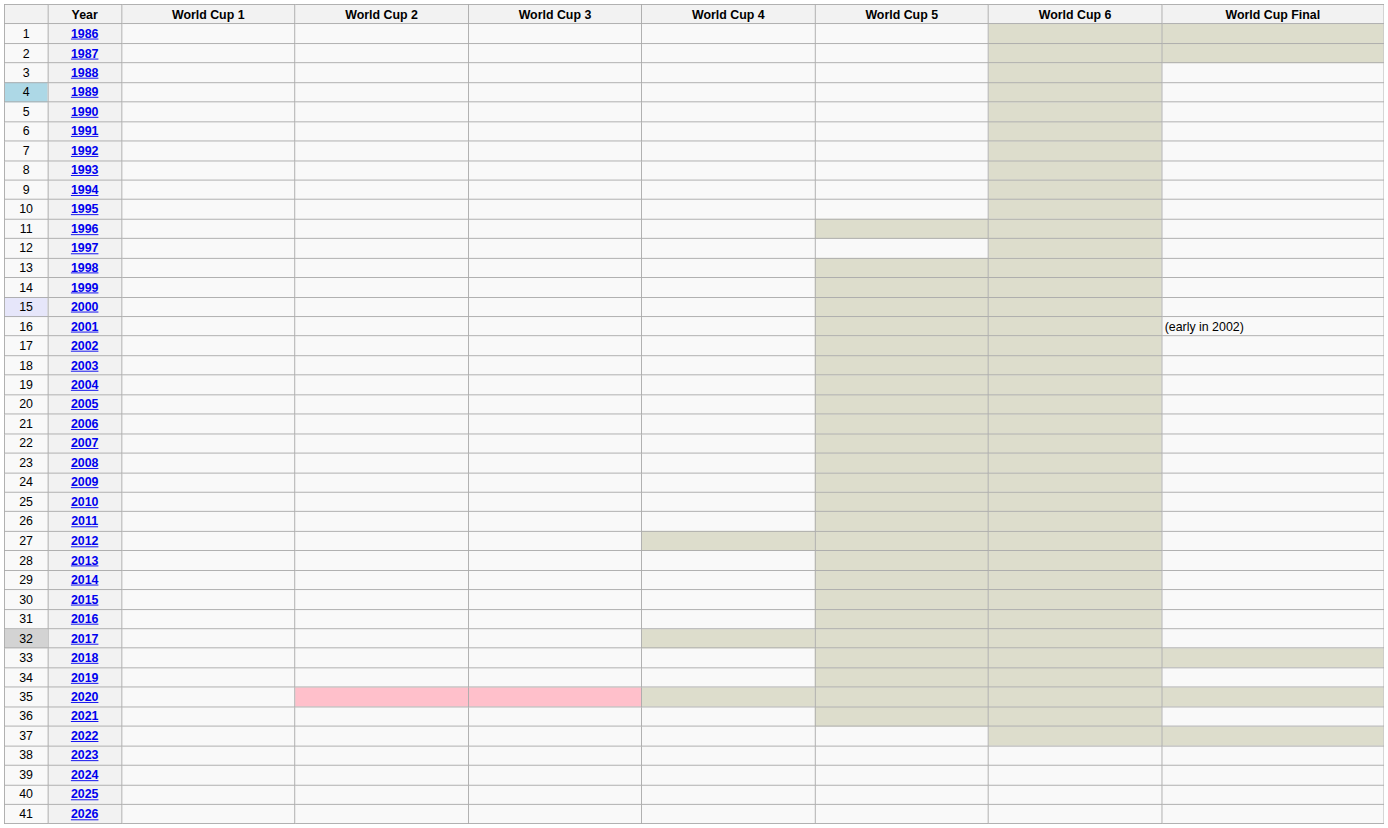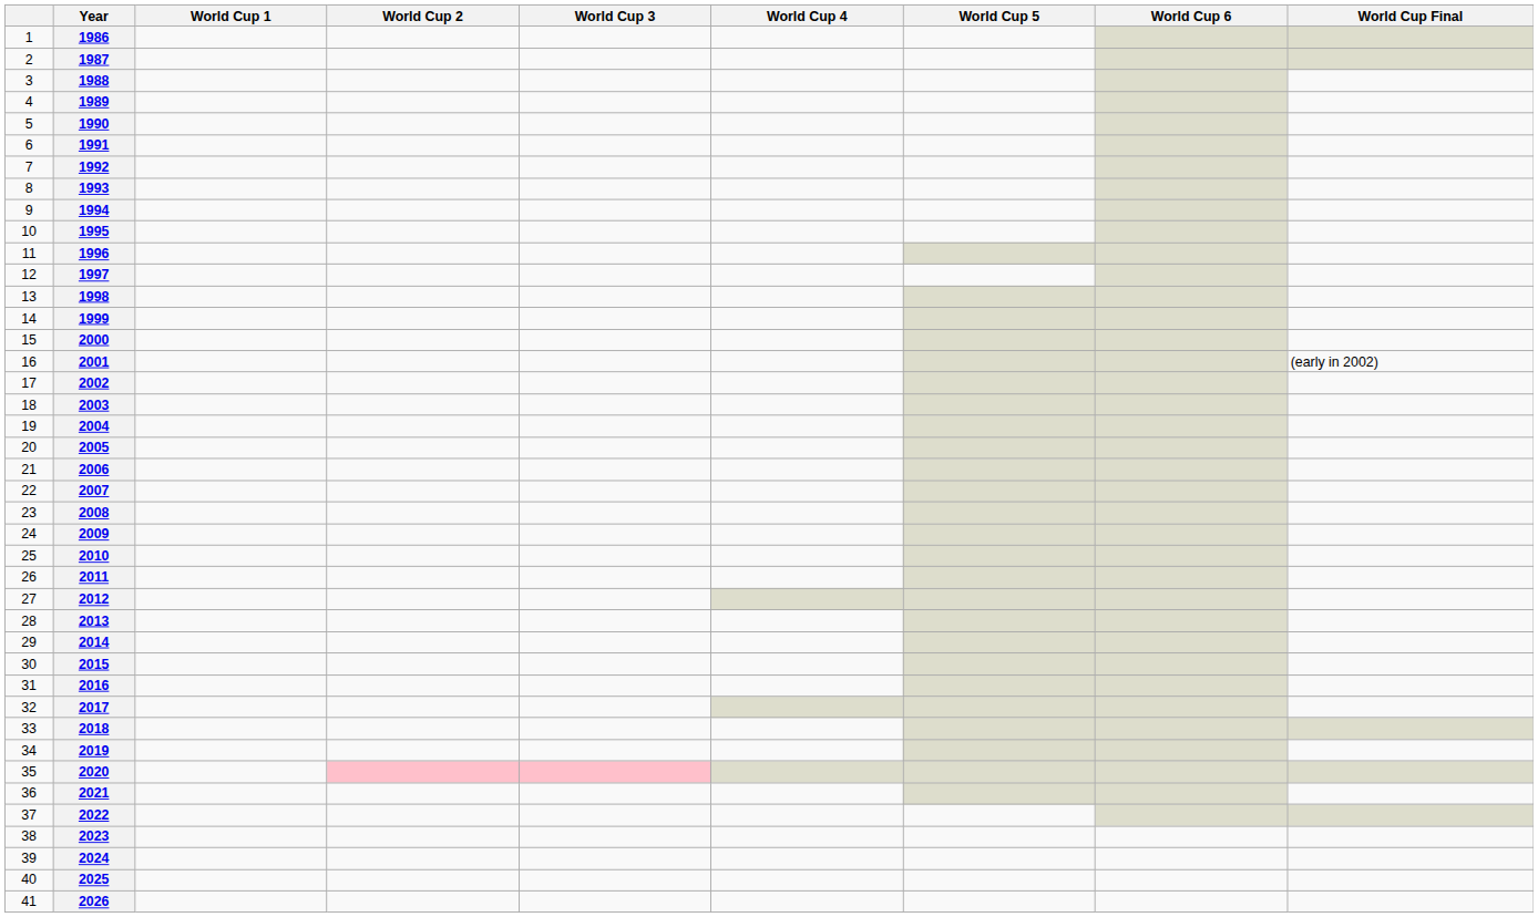1989 | column 1: lightblue background -> no background
2000 | column 1: lavender background -> no background
2017 | column 1: lightgrey background -> no background
